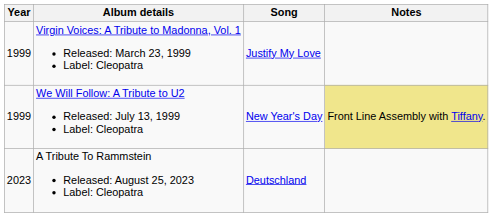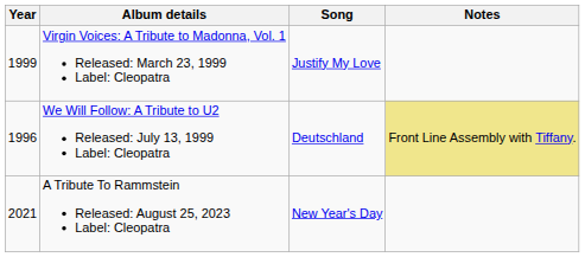row 3 | Year: 1999 -> 1996
row 3 | Song: New Year's Day -> Deutschland
row 4 | Year: 2023 -> 2021
row 4 | Song: Deutschland -> New Year's Day
